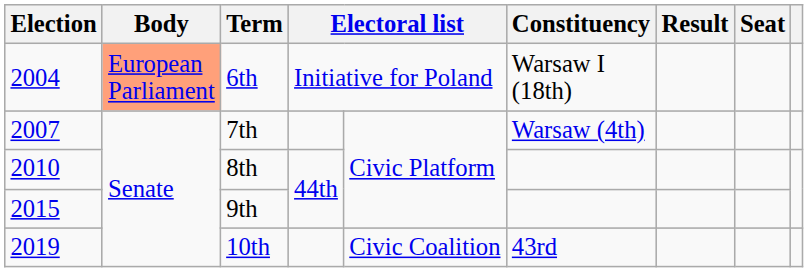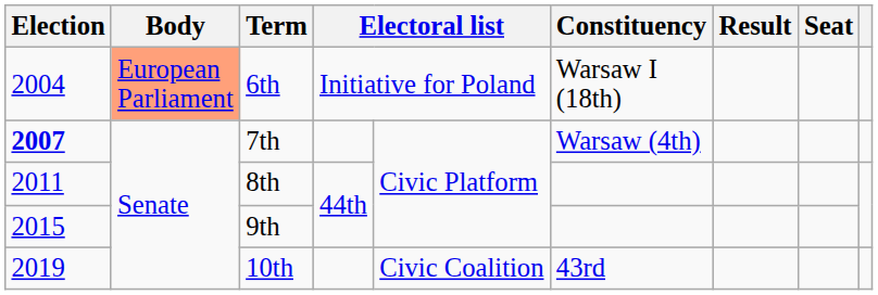7th | Election: normal -> bold
8th | Election: 2010 -> 2011
